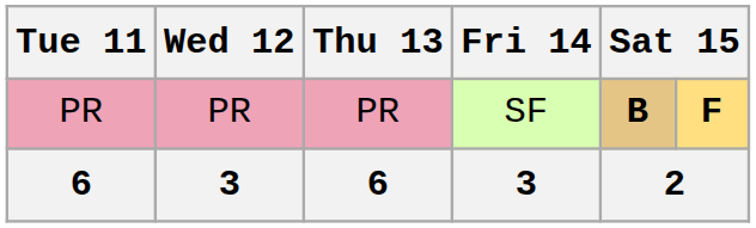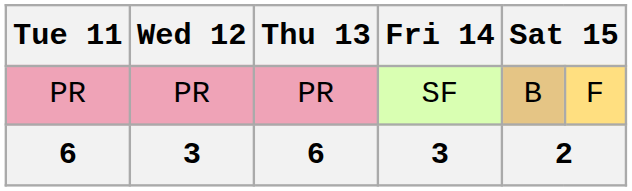row 2 | column 5: bold -> normal
row 2 | column 6: bold -> normal
